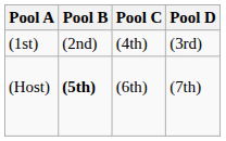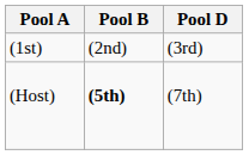- column: Pool C | (4th) | (6th)
